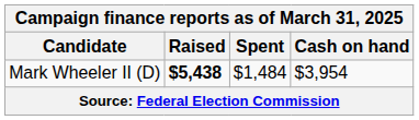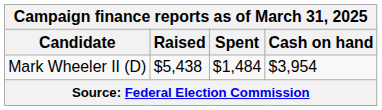Mark Wheeler II (D) | Raised: bold -> normal
